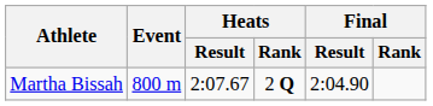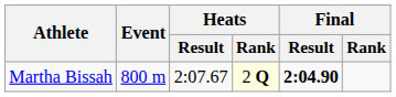Martha Bissah | Heats / Rank: no background -> lightyellow background
Martha Bissah | Final / Result: normal -> bold
